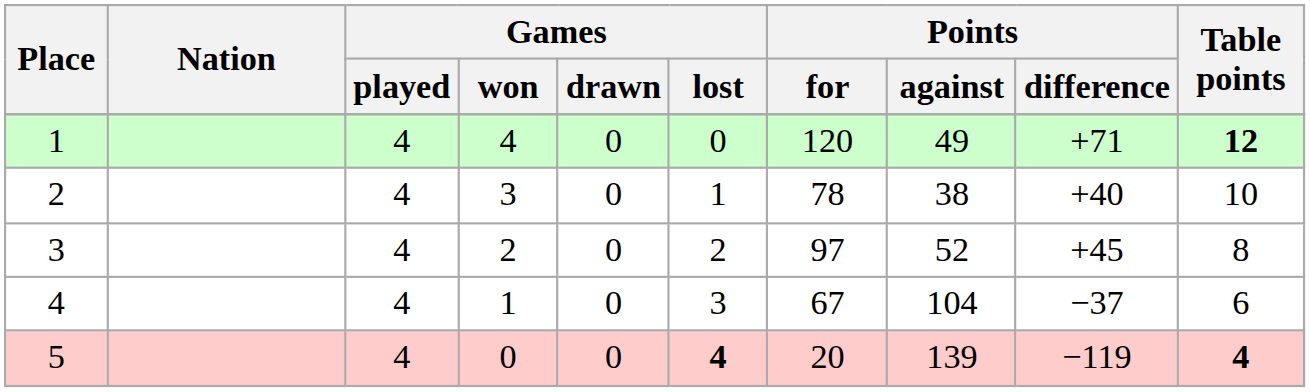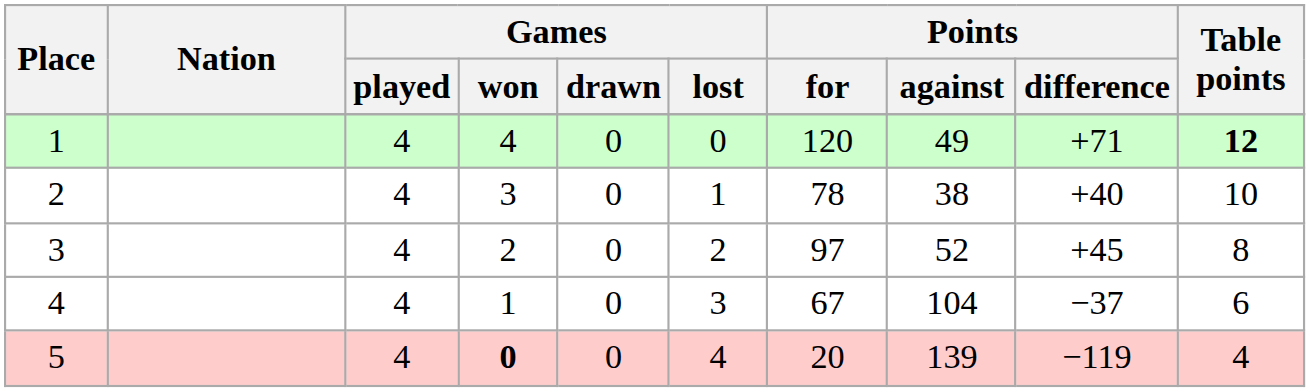5 | Games / won: normal -> bold
5 | Games / lost: bold -> normal
5 | Table points: bold -> normal
